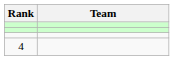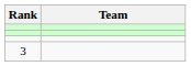row 5 | Rank: 4 -> 3
